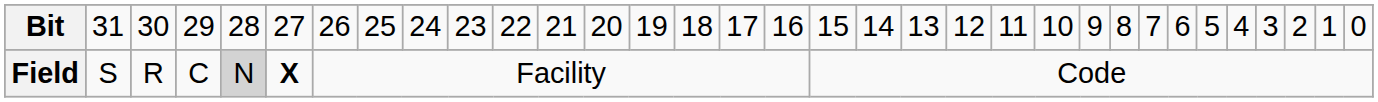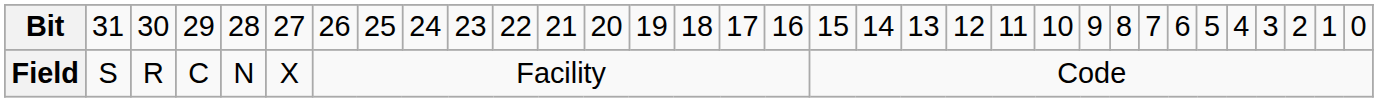Field | column 5: lightgrey background -> no background
Field | column 6: bold -> normal
